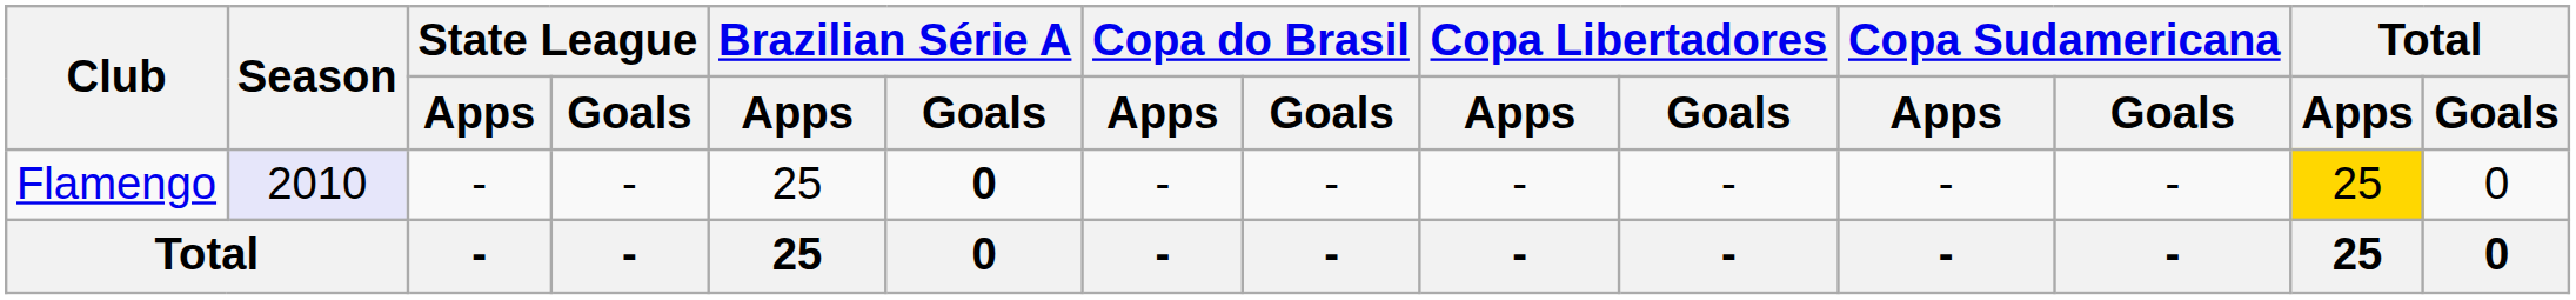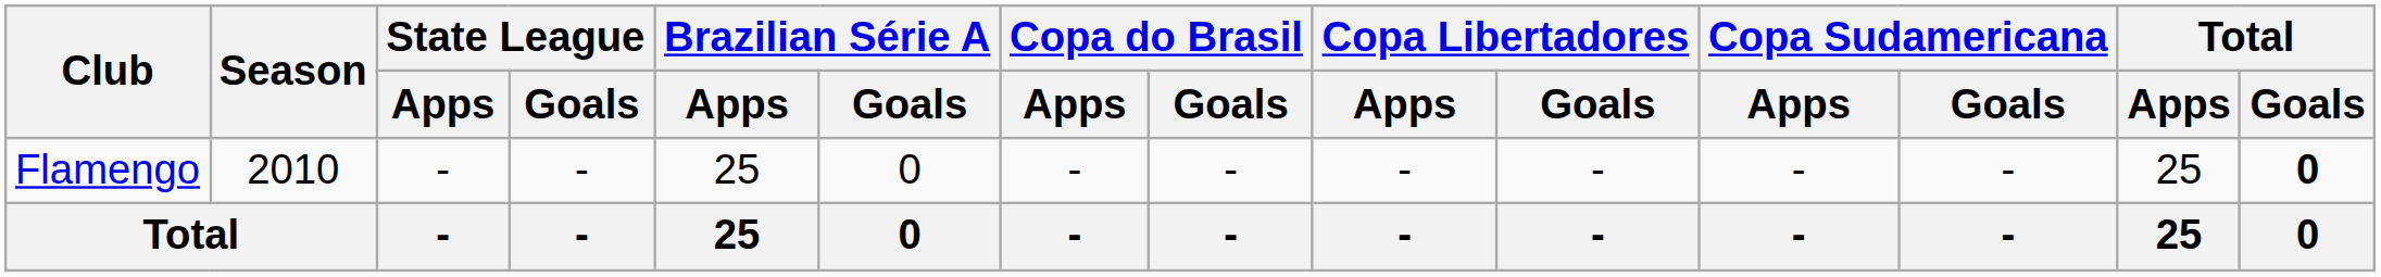Flamengo | Season: lavender background -> no background
Flamengo | Brazilian Série A / Goals: bold -> normal
Flamengo | Total / Apps: gold background -> no background
Flamengo | Total / Goals: normal -> bold
